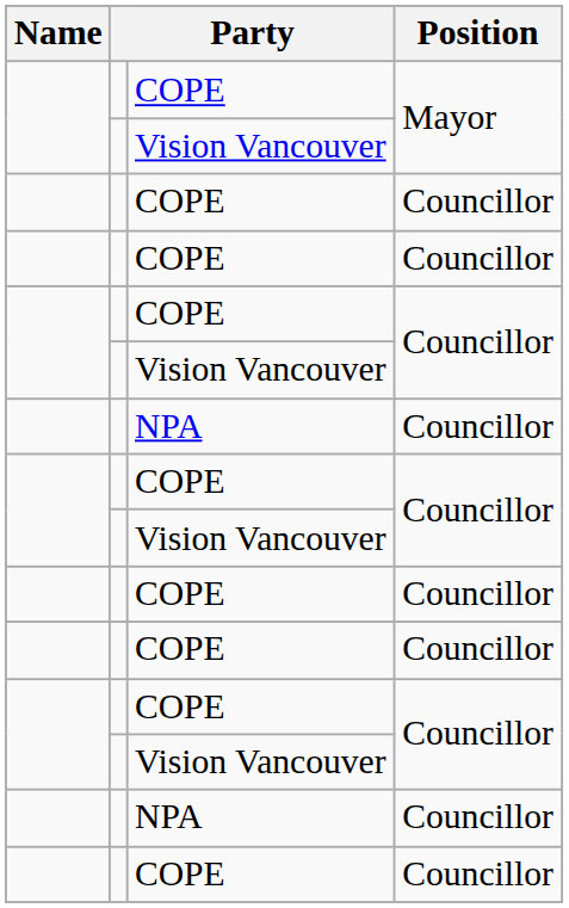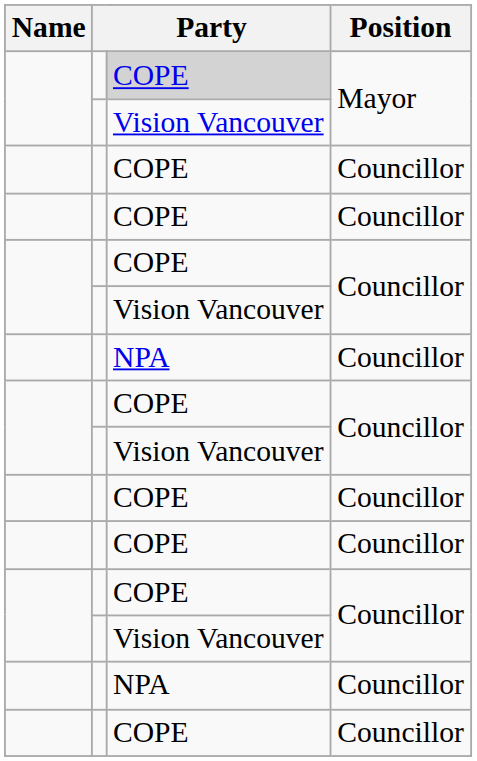COPE / Mayor | column 3: no background -> lightgrey background
